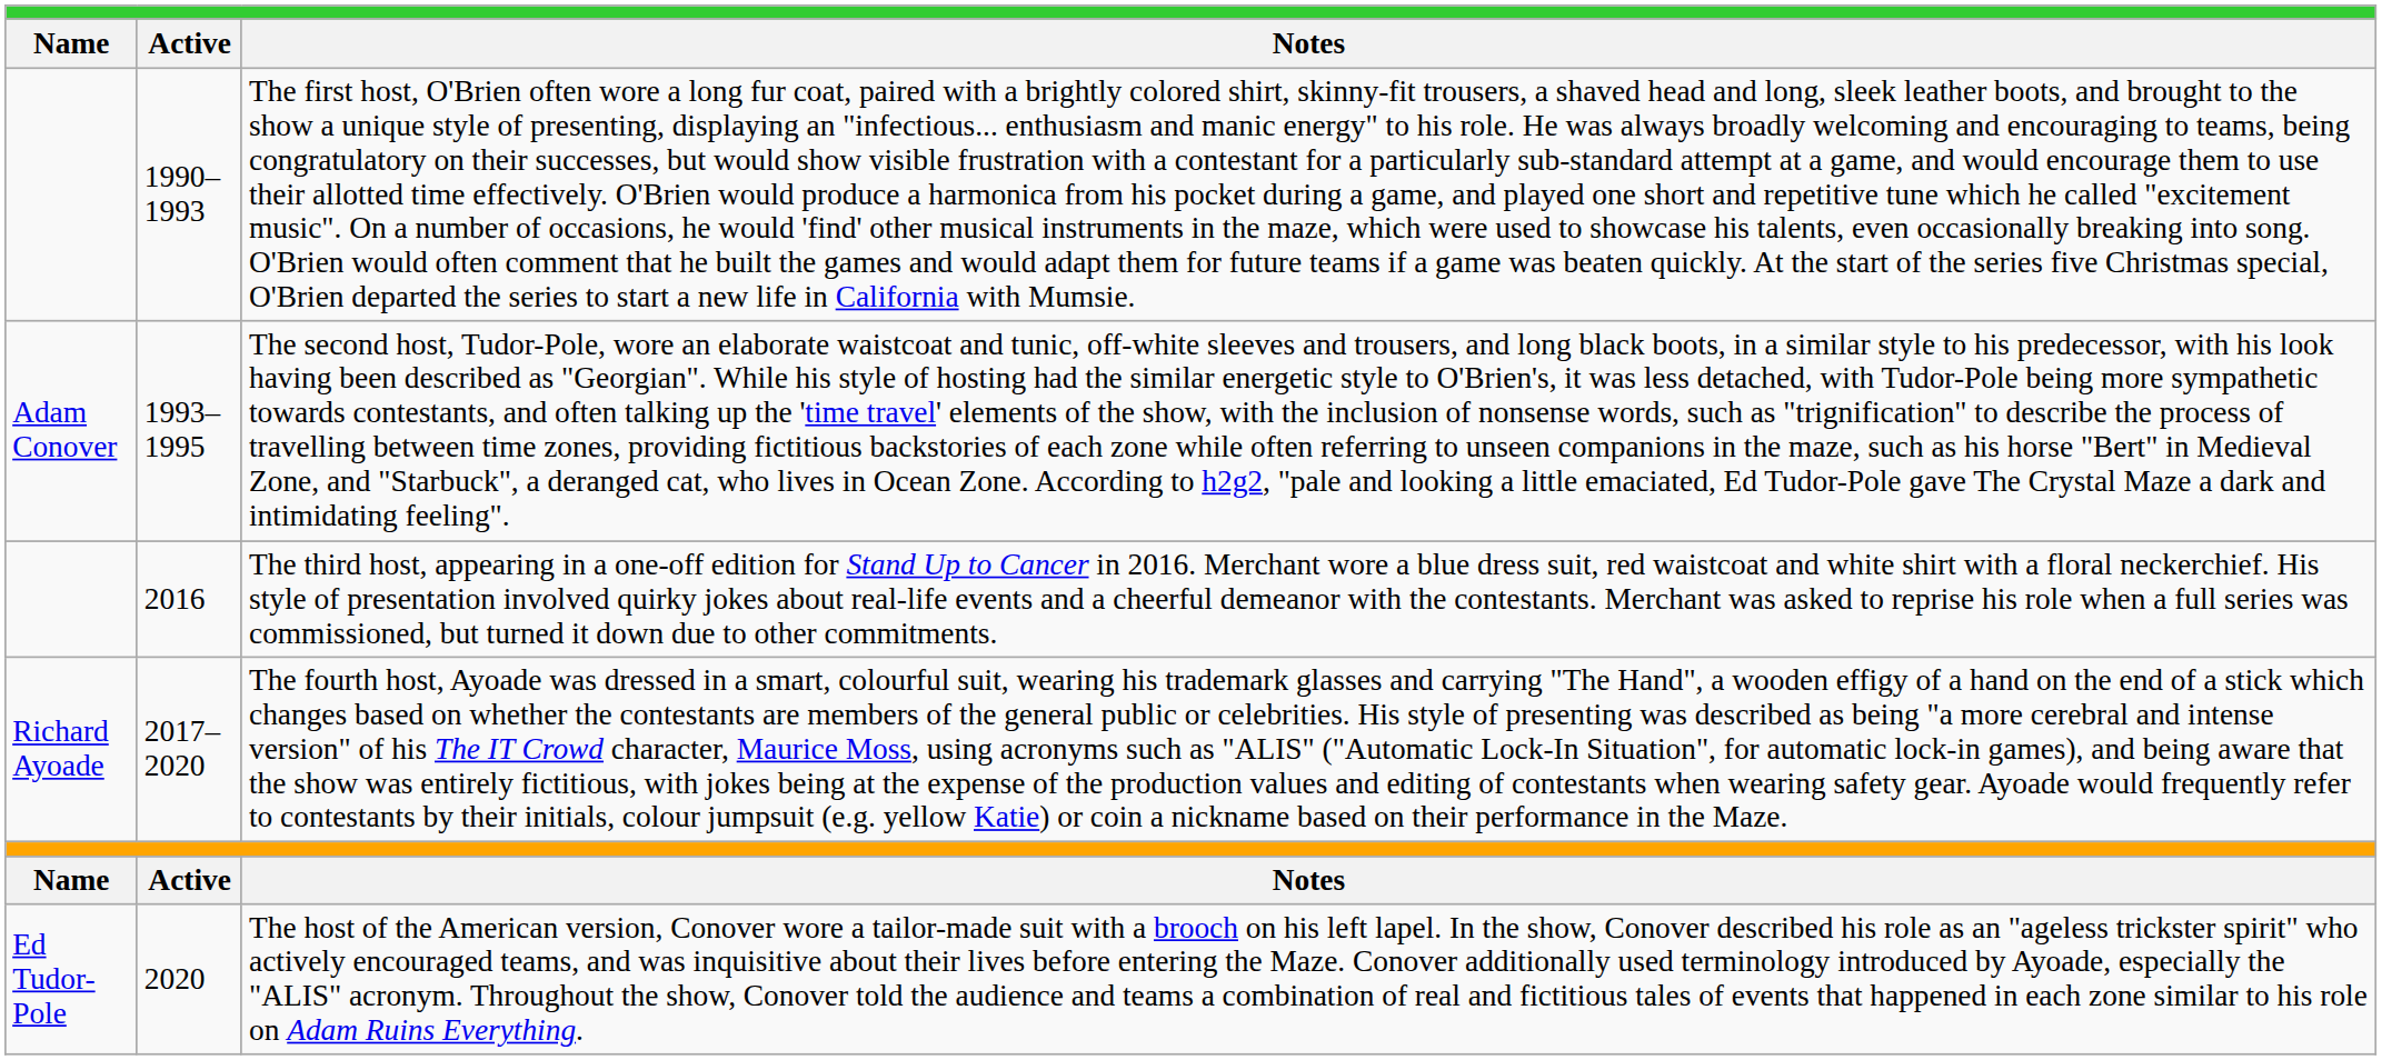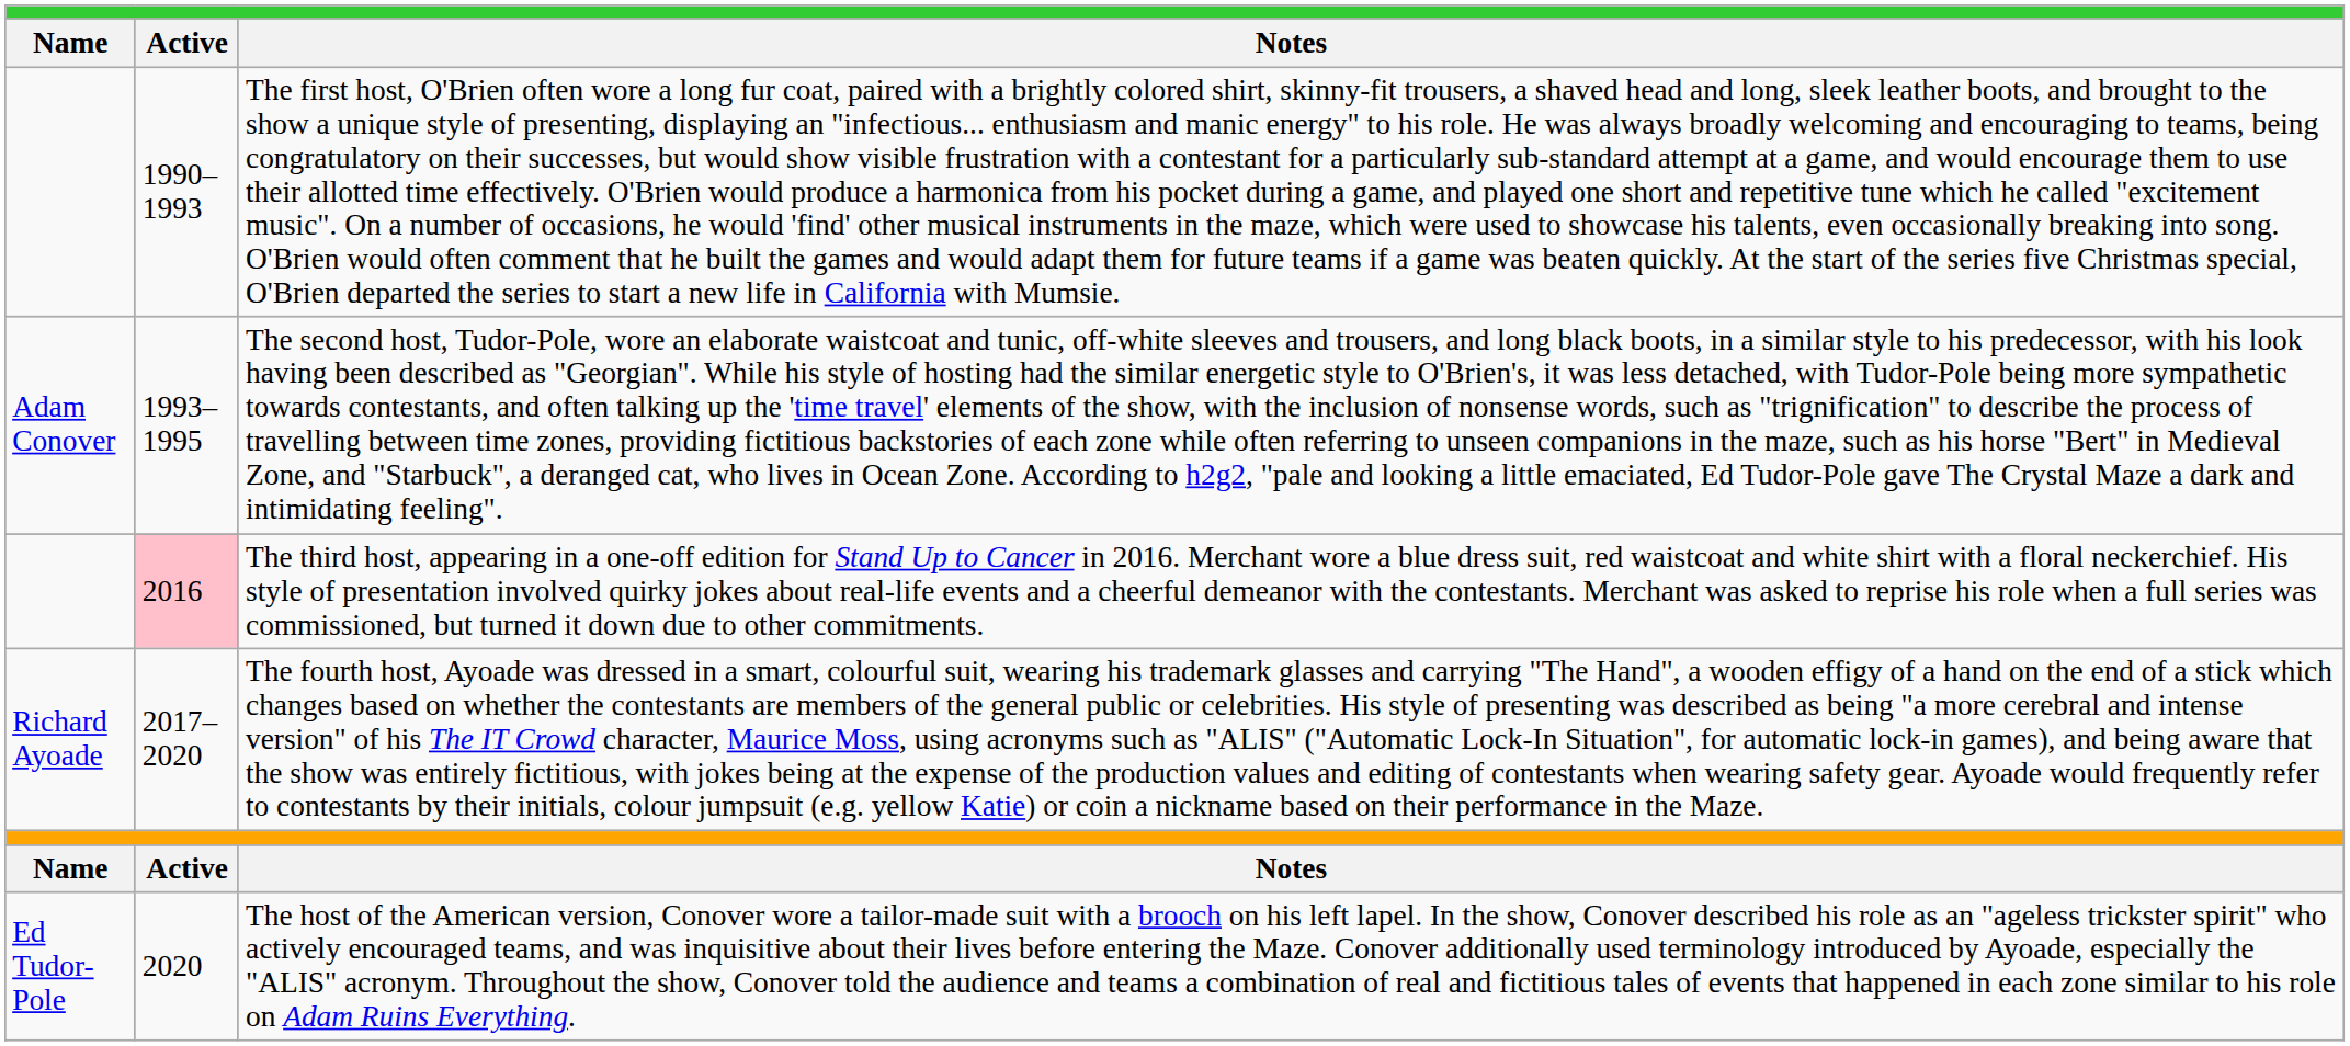row 5 | column 2: no background -> pink background
